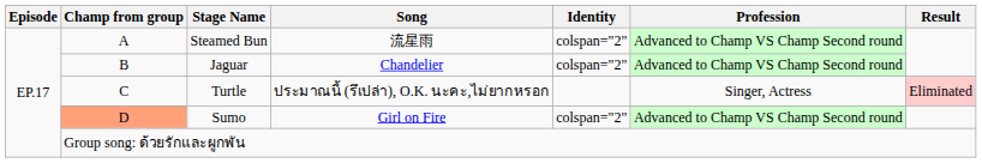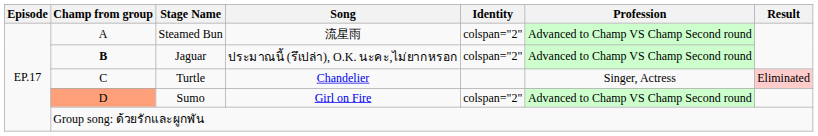Jaguar | Champ from group: normal -> bold
Jaguar | Song: Chandelier -> ประมาณนี้ (รึเปล่า), O.K. นะคะ,ไม่ยากหรอก
Turtle | Song: ประมาณนี้ (รึเปล่า), O.K. นะคะ,ไม่ยากหรอก -> Chandelier
